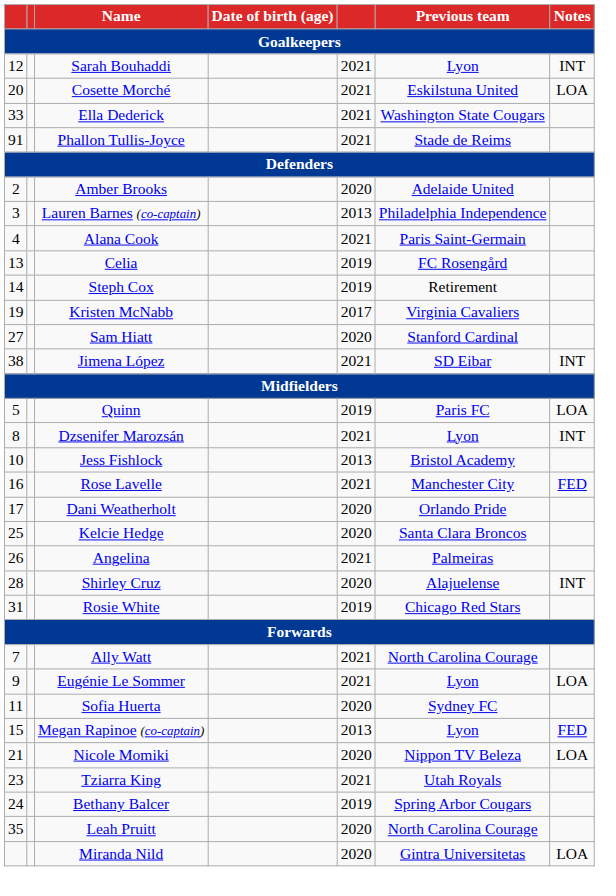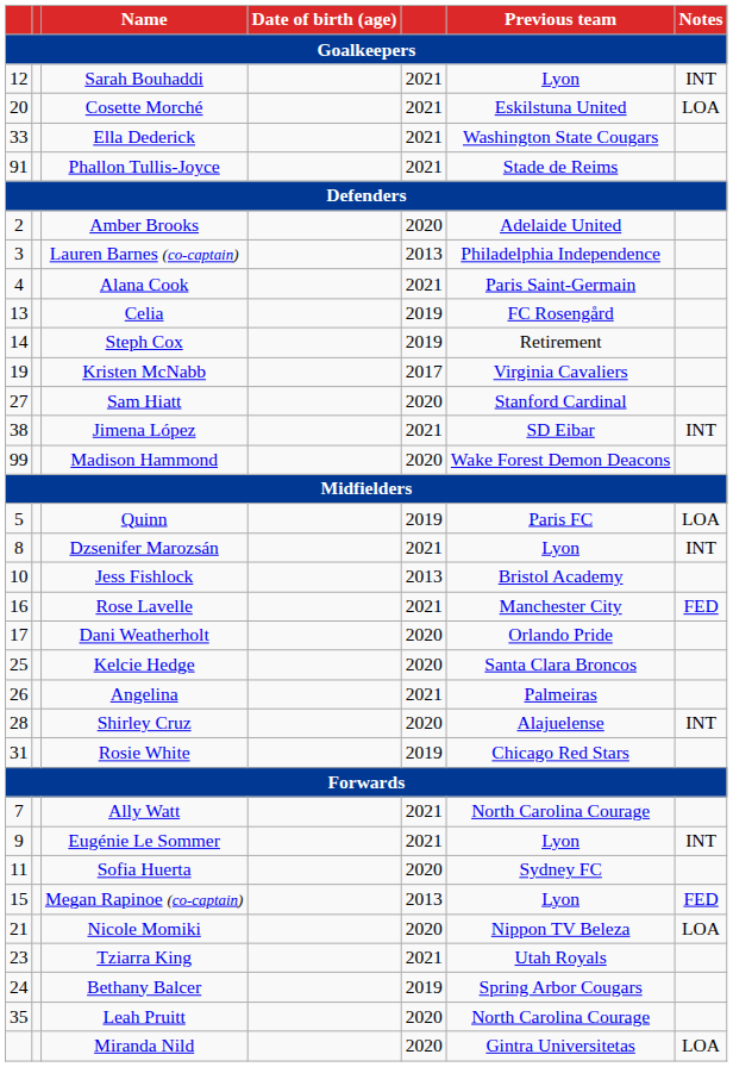+ row: 99 | Madison Hammond | 2020 | Wake Forest Demon Deacons
Eugénie Le Sommer | Notes: LOA -> INT
